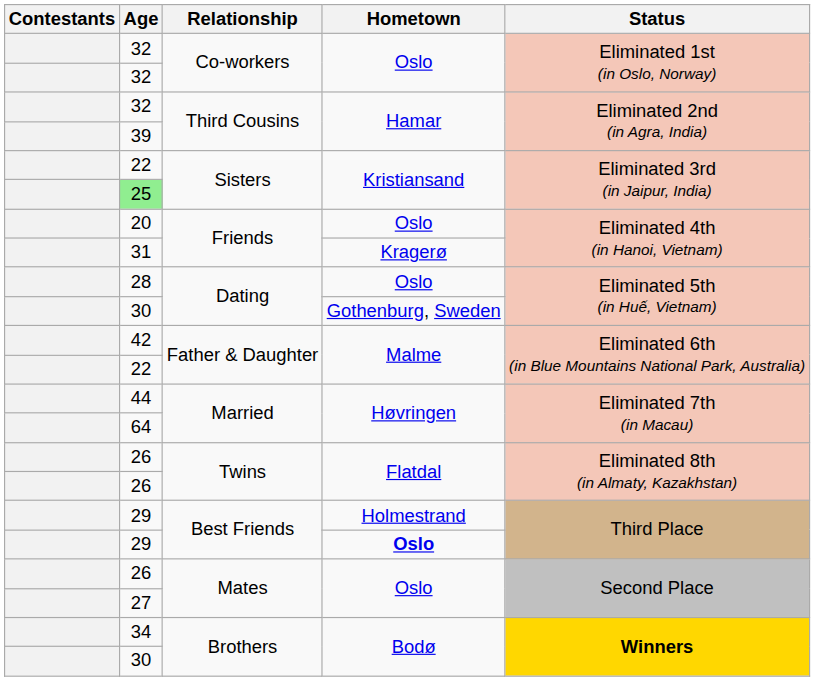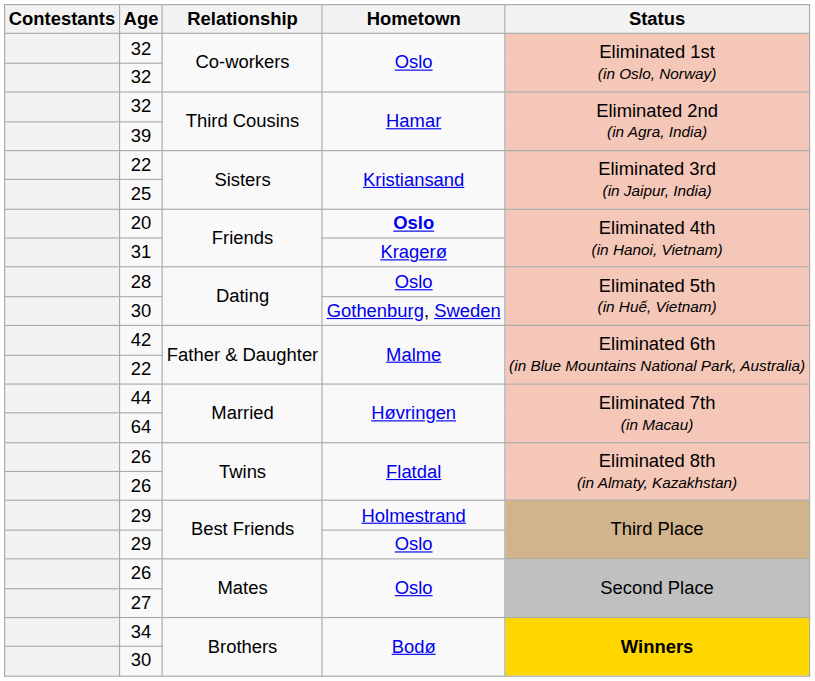25 | Age: lightgreen background -> no background
20 | Hometown: normal -> bold
29 / Oslo | Hometown: bold -> normal
